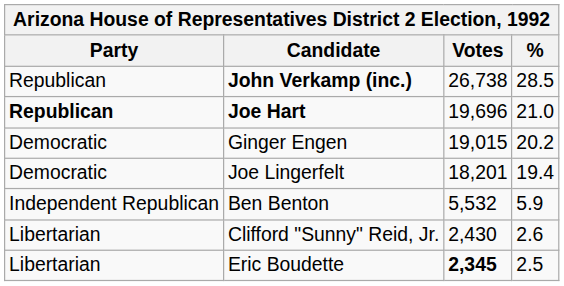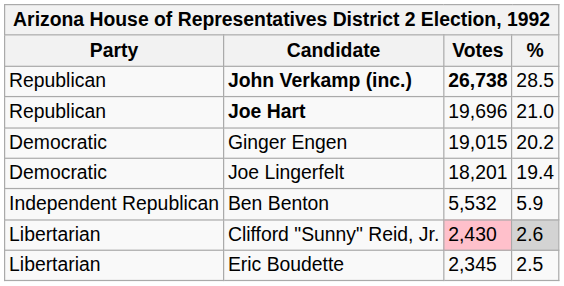John Verkamp (inc.) | Votes: normal -> bold
Joe Hart | Party: bold -> normal
Clifford "Sunny" Reid, Jr. | Votes: no background -> pink background
Clifford "Sunny" Reid, Jr. | %: no background -> lightgrey background
Eric Boudette | Votes: bold -> normal
